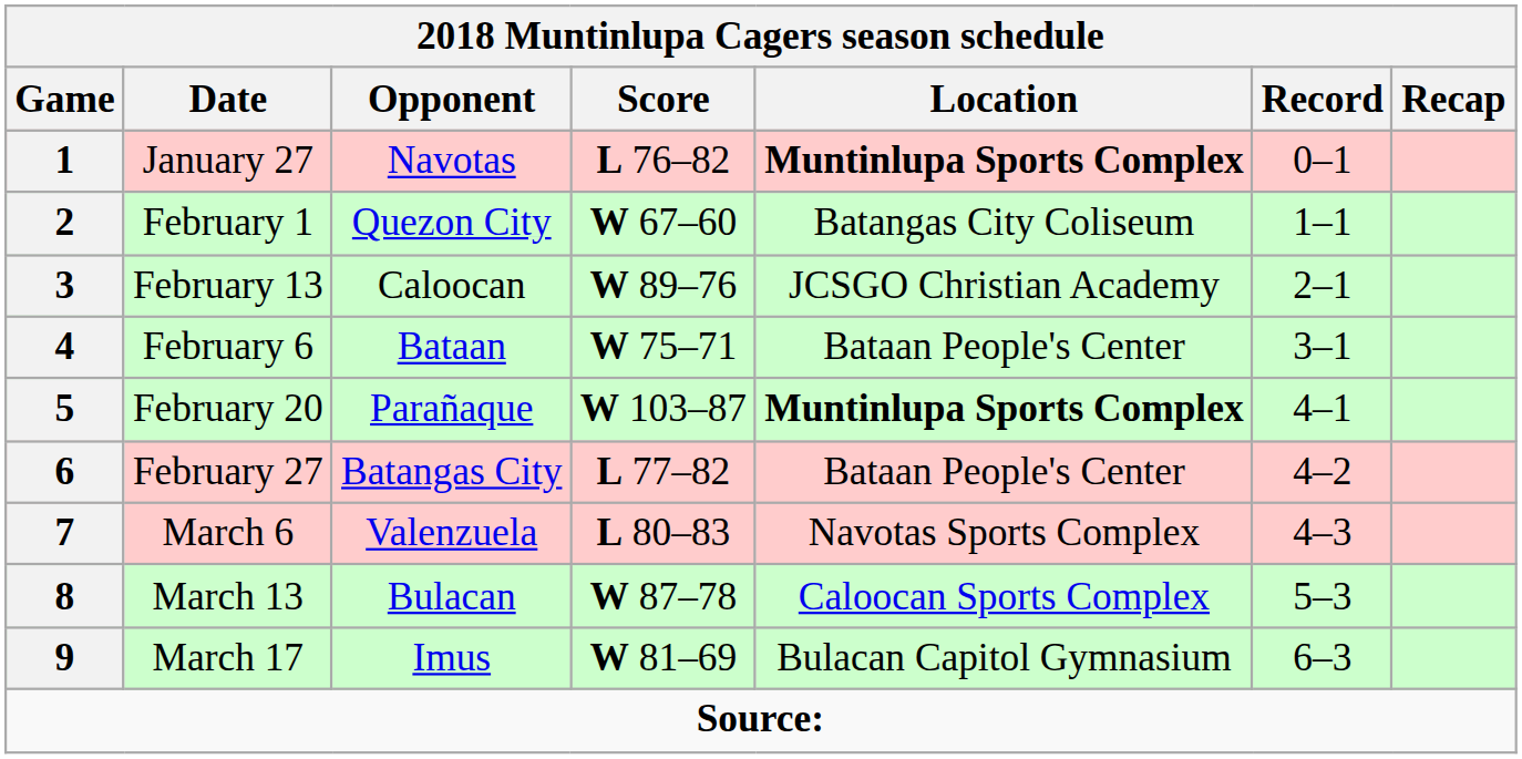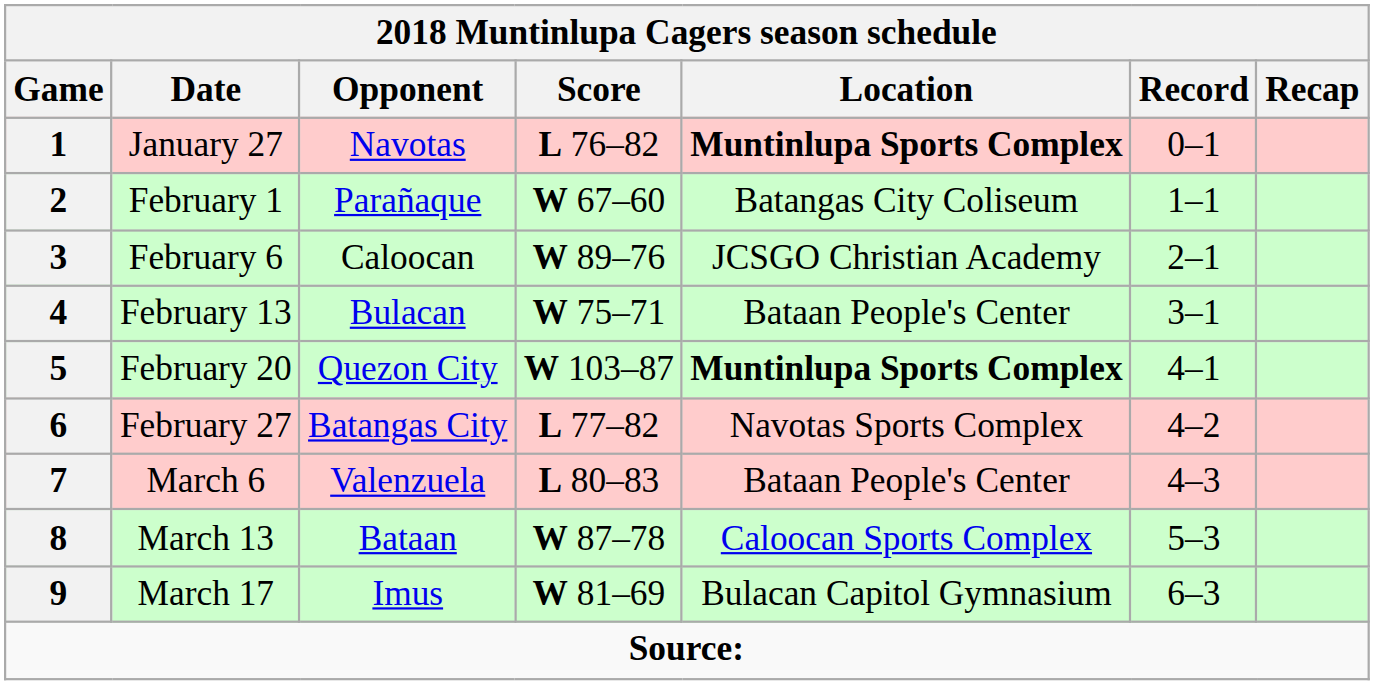2 | Opponent: Quezon City -> Parañaque
3 | Date: February 13 -> February 6
4 | Date: February 6 -> February 13
4 | Opponent: Bataan -> Bulacan
5 | Opponent: Parañaque -> Quezon City
6 | Location: Bataan People's Center -> Navotas Sports Complex
7 | Location: Navotas Sports Complex -> Bataan People's Center
8 | Opponent: Bulacan -> Bataan
